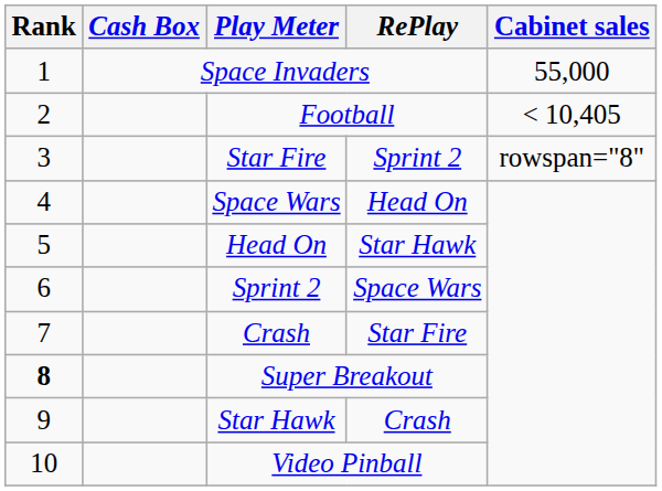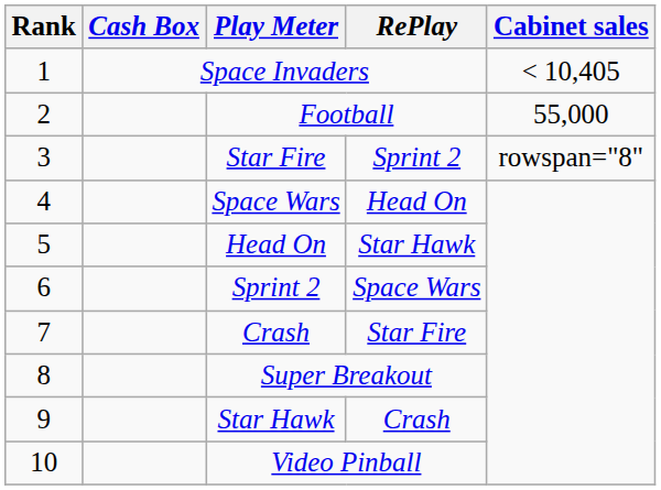Space Invaders | Cabinet sales: 55,000 -> < 10,405
Football | Cabinet sales: < 10,405 -> 55,000
Super Breakout | Rank: bold -> normal
